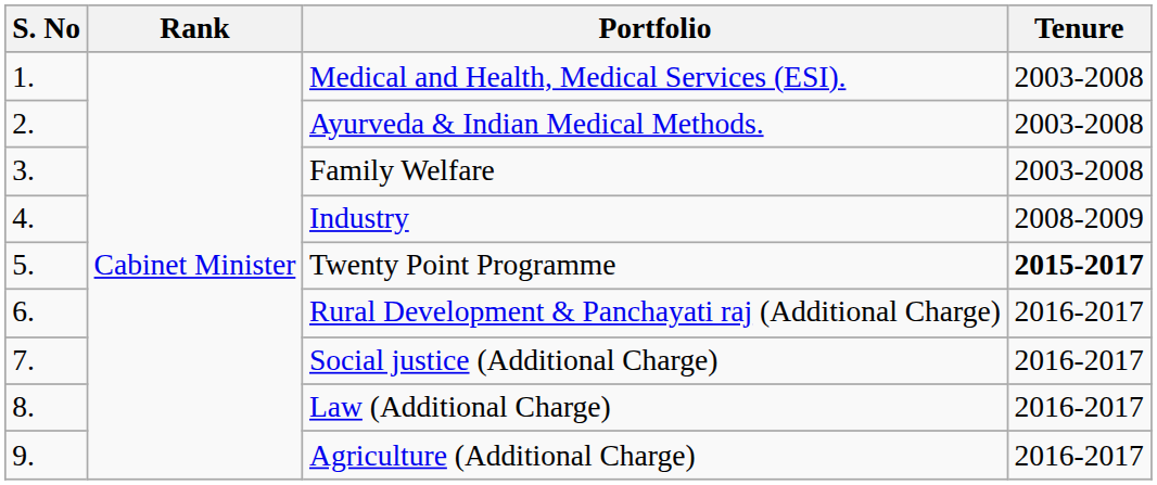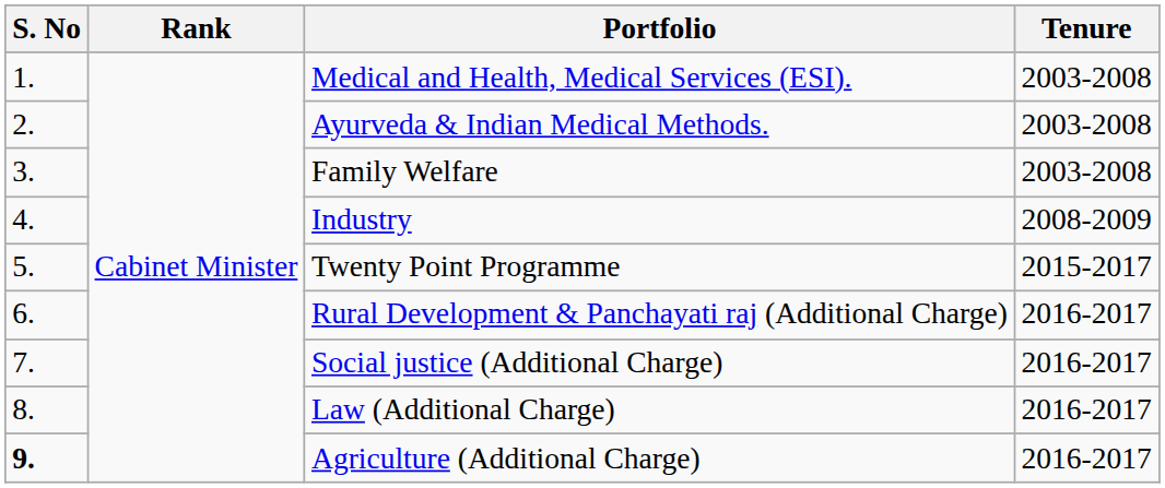Twenty Point Programme | Tenure: bold -> normal
Agriculture (Additional Charge) | S. No: normal -> bold
